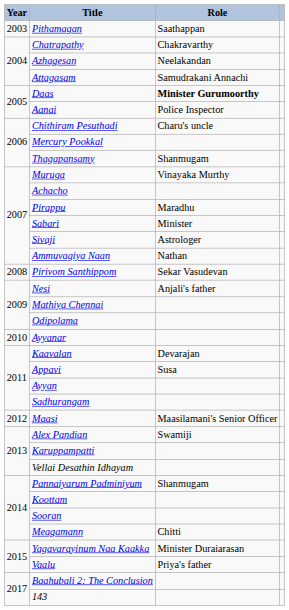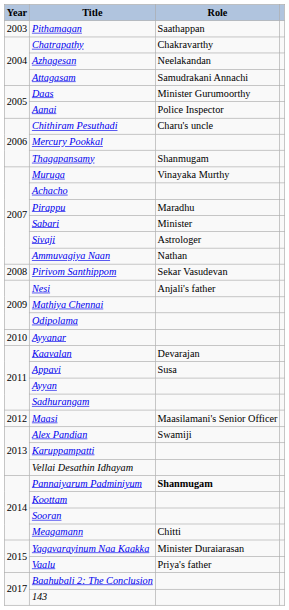Daas | Role: bold -> normal
Pannaiyarum Padminiyum | Role: normal -> bold
